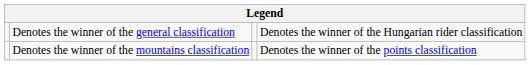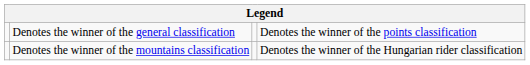Denotes the winner of the general classification | column 4: Denotes the winner of the Hungarian rider classification -> Denotes the winner of the points classification
Denotes the winner of the mountains classification | column 4: Denotes the winner of the points classification -> Denotes the winner of the Hungarian rider classification
